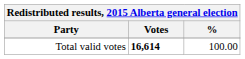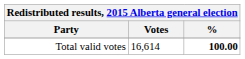row 3 | Votes: bold -> normal
row 3 | %: normal -> bold
